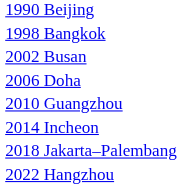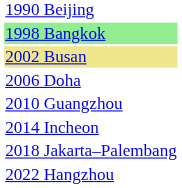1998 Bangkok | column 1: no background -> lightgreen background
2002 Busan | column 1: no background -> khaki background
